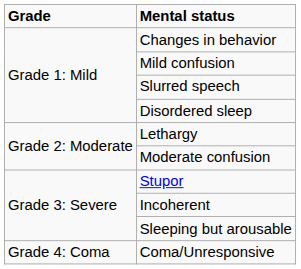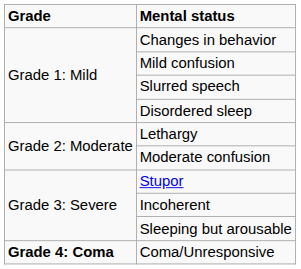Coma/Unresponsive | Grade: normal -> bold
